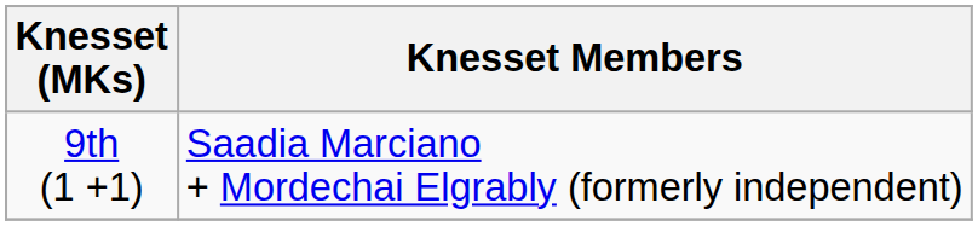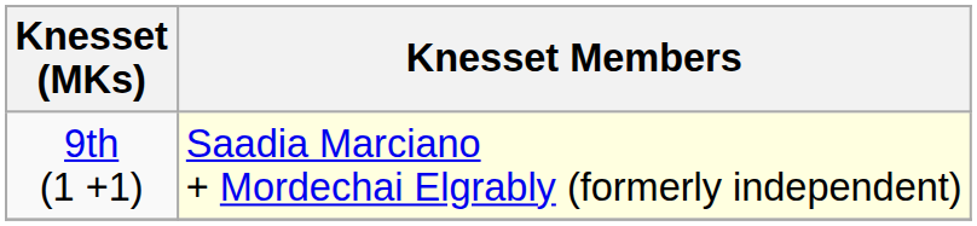9th (1 +1) | Knesset Members: no background -> lightyellow background
